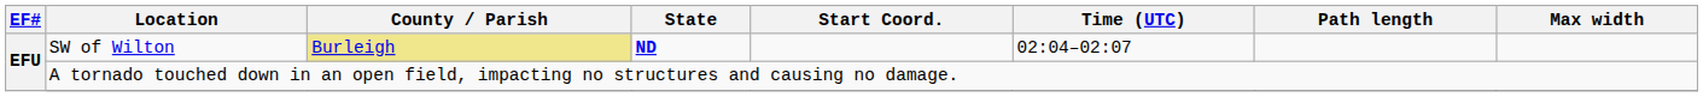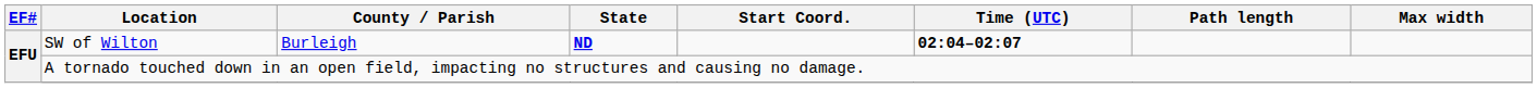SW of Wilton | County / Parish: khaki background -> no background
SW of Wilton | Time (UTC): normal -> bold
